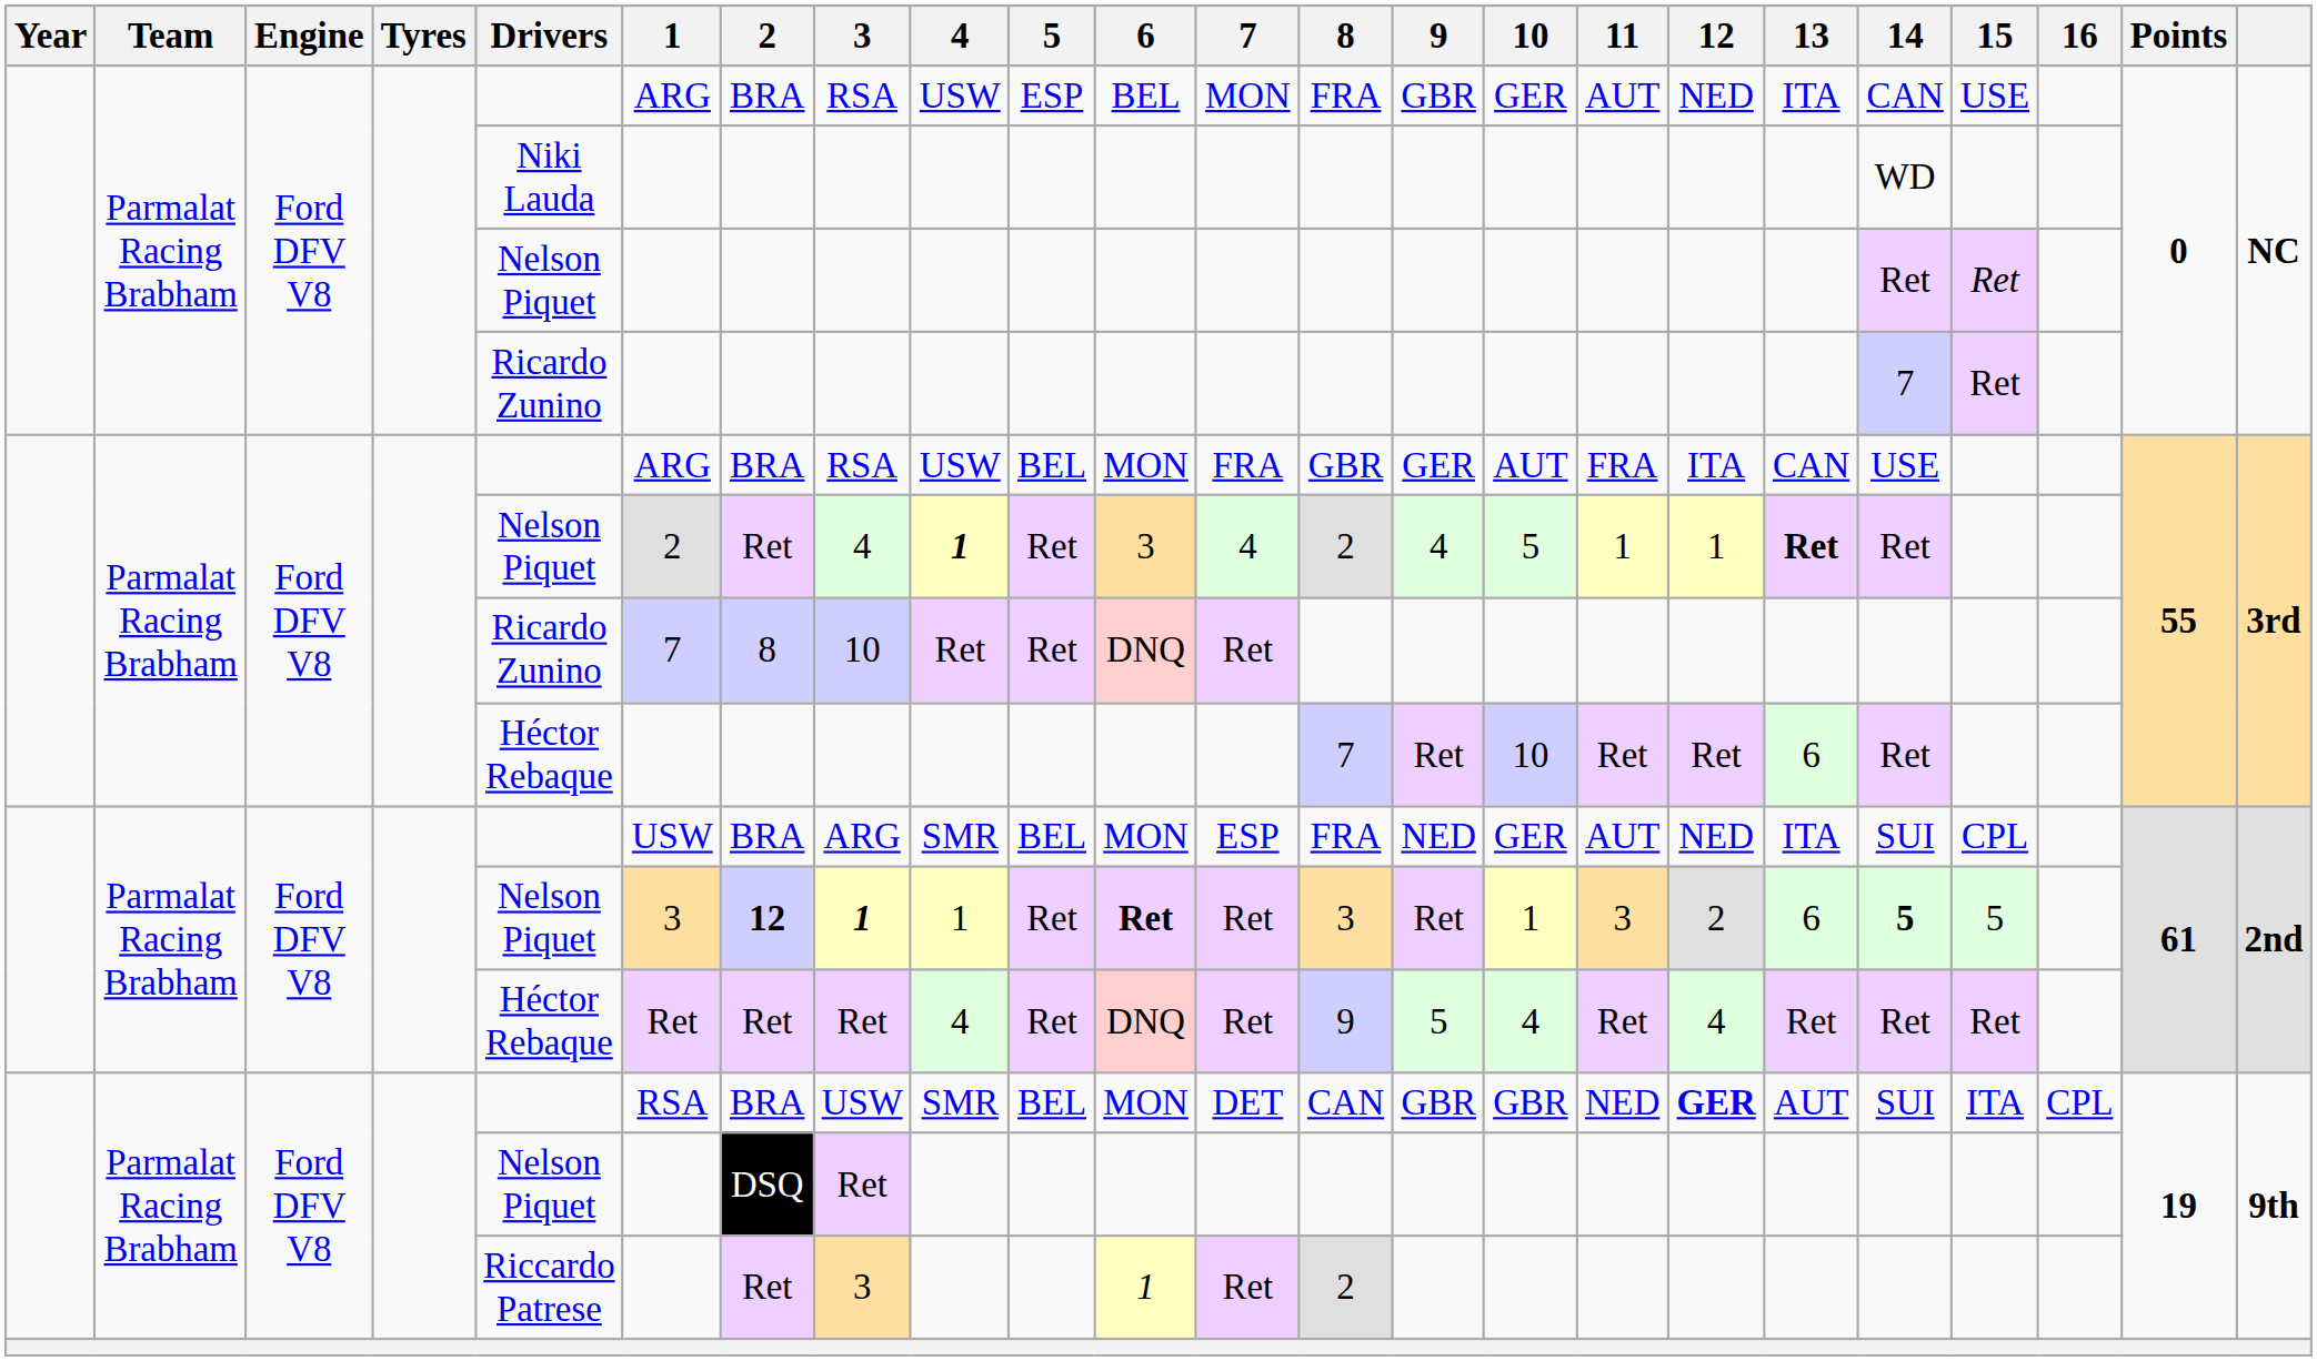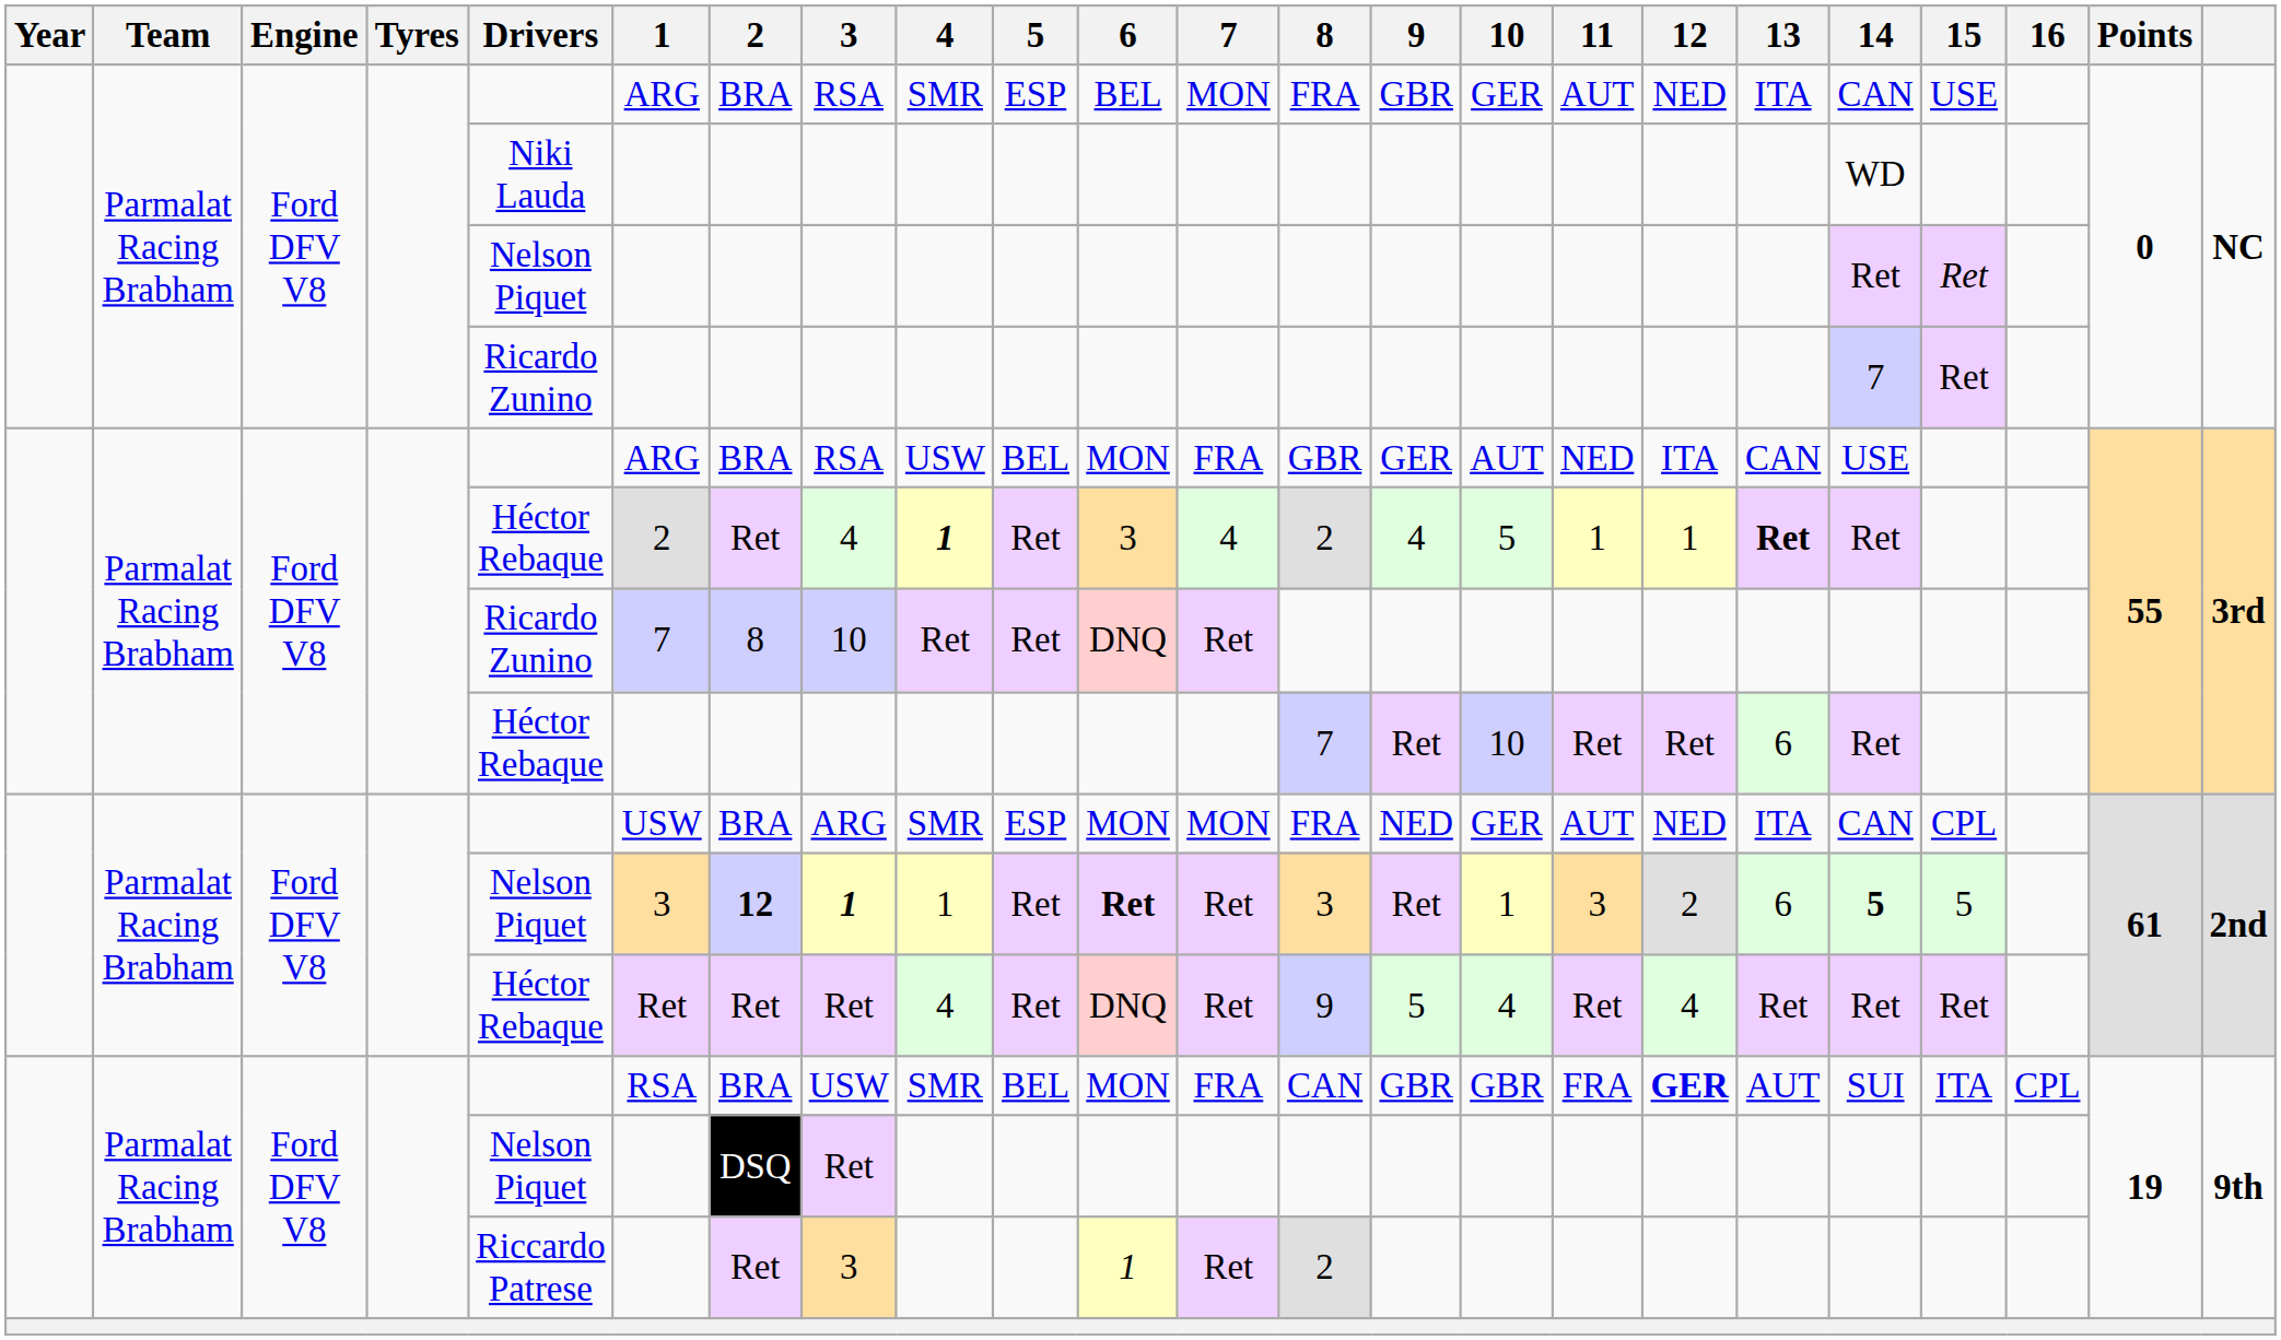row 2 | 4: USW -> SMR
row 6 | 11: FRA -> NED
row 7 | Drivers: Nelson Piquet -> Héctor Rebaque
row 10 | 5: BEL -> ESP
row 10 | 7: ESP -> MON
row 10 | 14: SUI -> CAN
row 13 | 7: DET -> FRA
row 13 | 11: NED -> FRA
